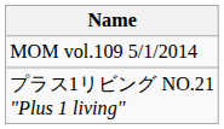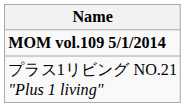row 2 | column 1: normal -> bold
